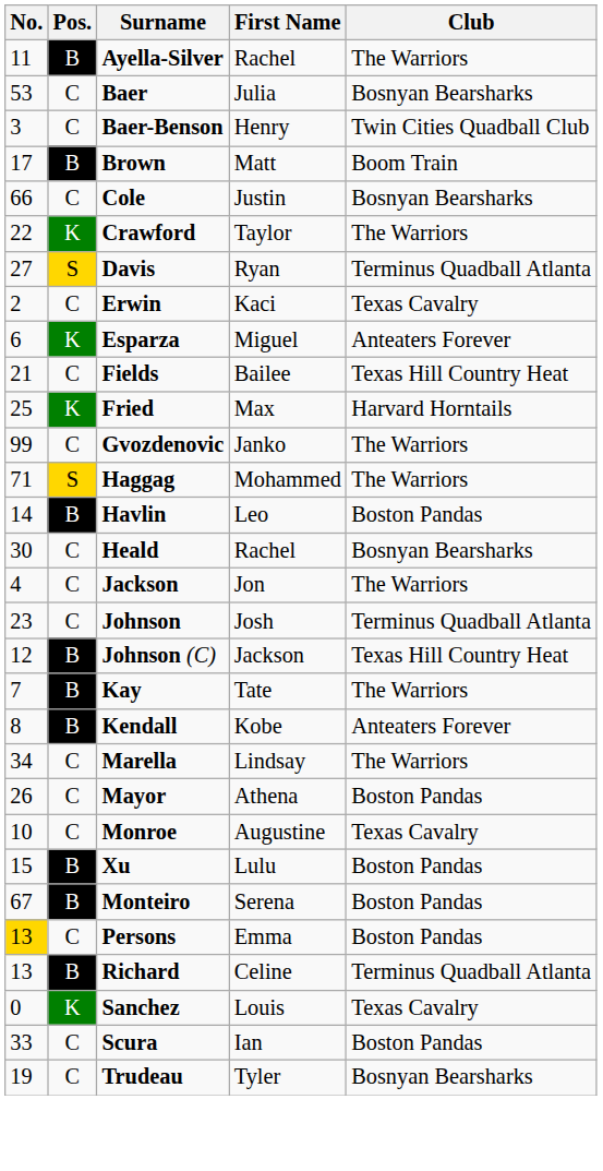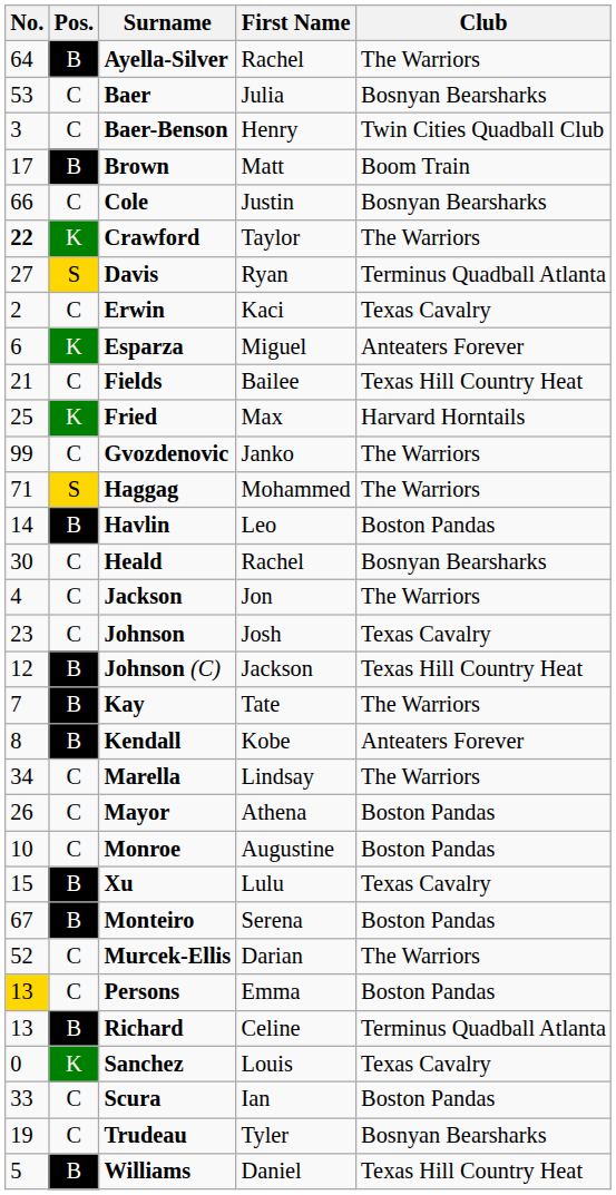Ayella-Silver | No.: 11 -> 64
Crawford | No.: normal -> bold
Johnson | Club: Terminus Quadball Atlanta -> Texas Cavalry
Monroe | Club: Texas Cavalry -> Boston Pandas
Xu | Club: Boston Pandas -> Texas Cavalry
+ row: 52 | C | Murcek-Ellis | Darian | The Warriors
+ row: 5 | B | Williams | Daniel | Texas Hill Country Heat
